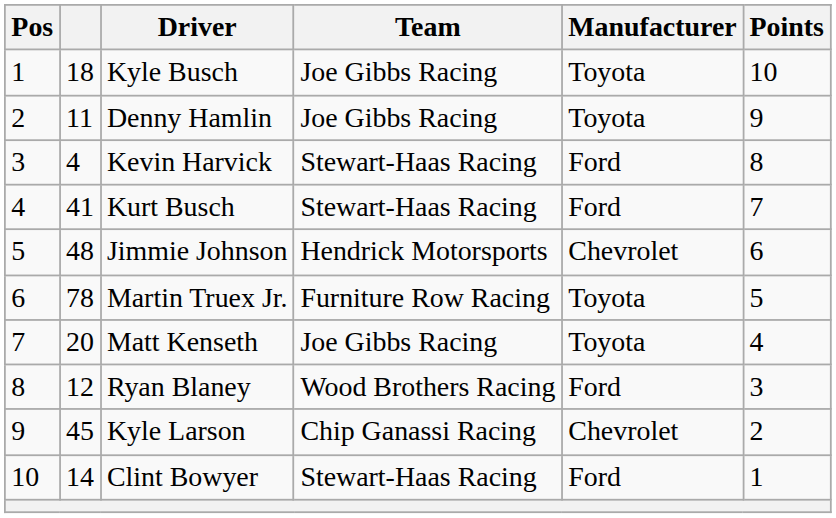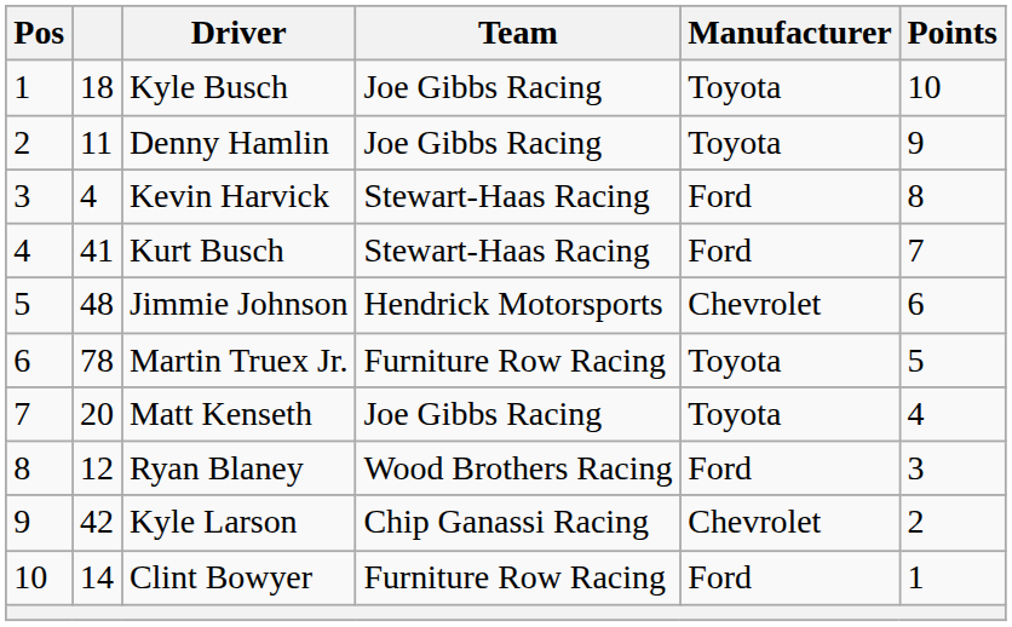Kyle Larson | column 2: 45 -> 42
Clint Bowyer | Team: Stewart-Haas Racing -> Furniture Row Racing
